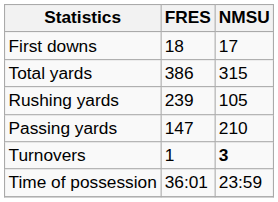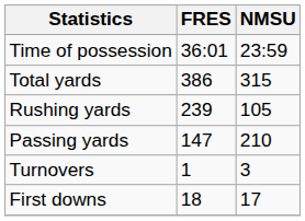rows swapped: First downs <-> Time of possession
Turnovers | NMSU: bold -> normal
